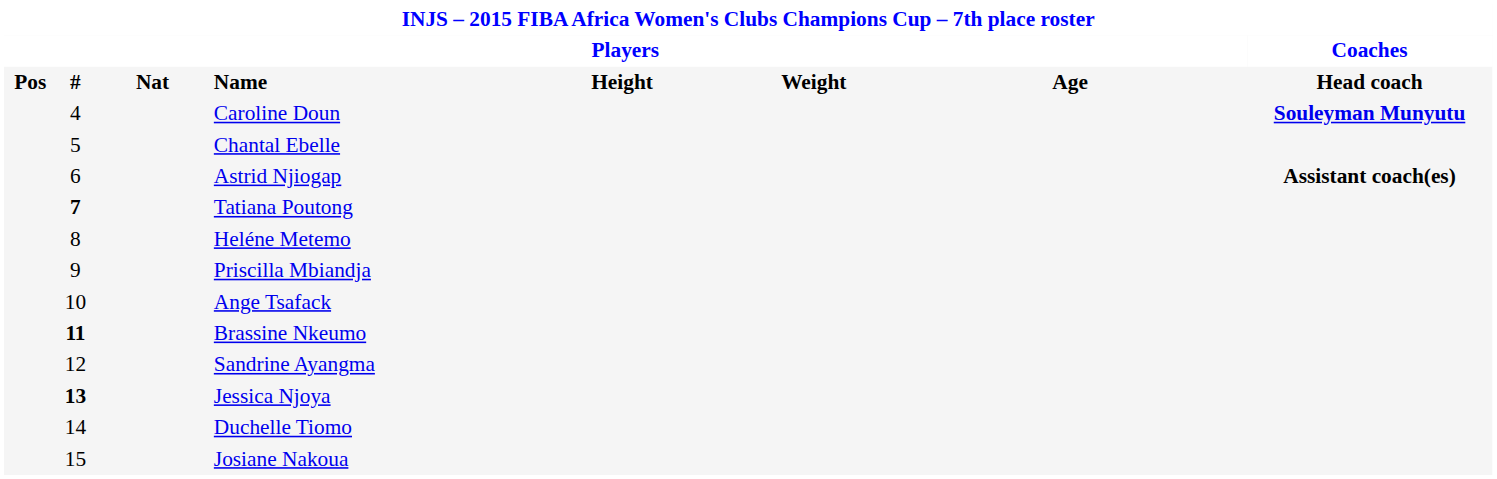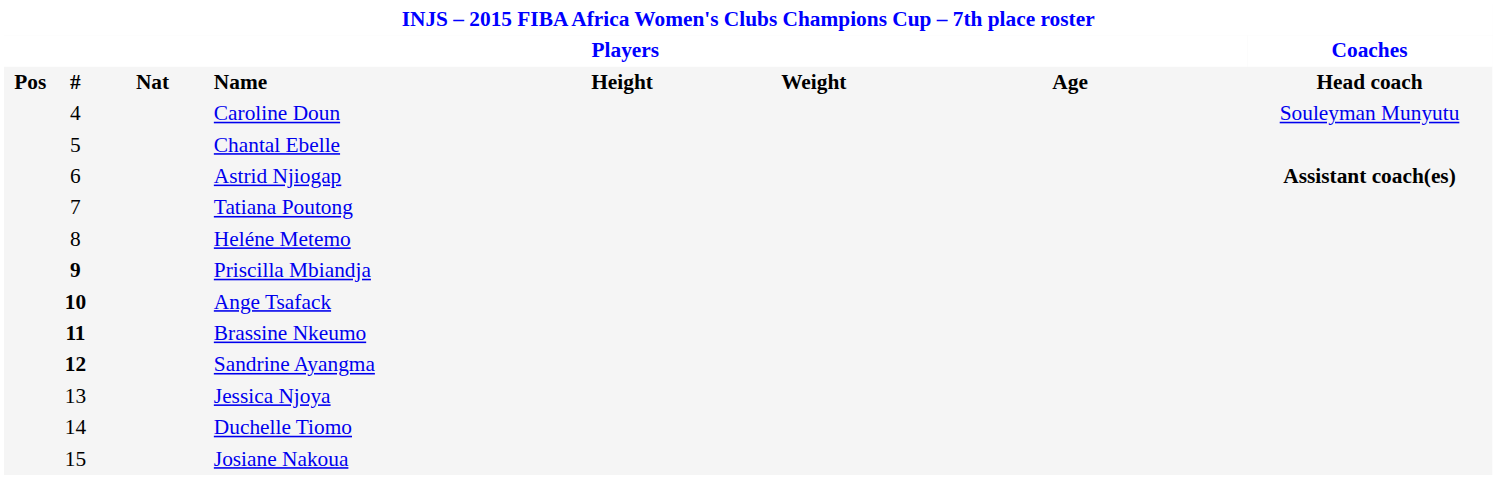Caroline Doun | column 8: bold -> normal
Tatiana Poutong | column 2: bold -> normal
Priscilla Mbiandja | column 2: normal -> bold
Ange Tsafack | column 2: normal -> bold
Sandrine Ayangma | column 2: normal -> bold
Jessica Njoya | column 2: bold -> normal
